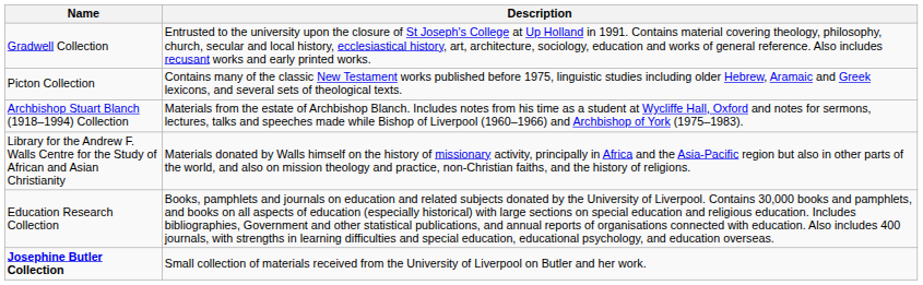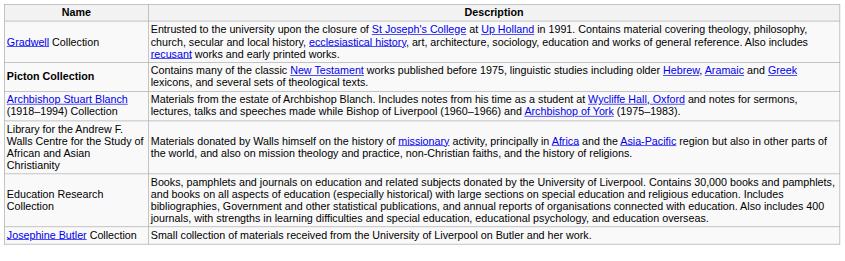Picton Collection | Name: normal -> bold
Josephine Butler Collection | Name: bold -> normal
